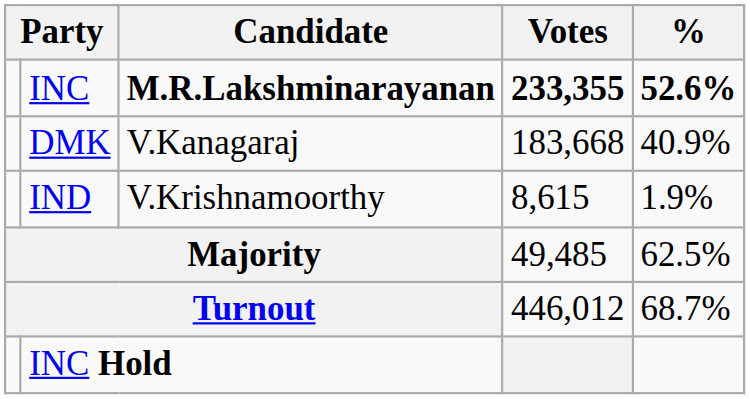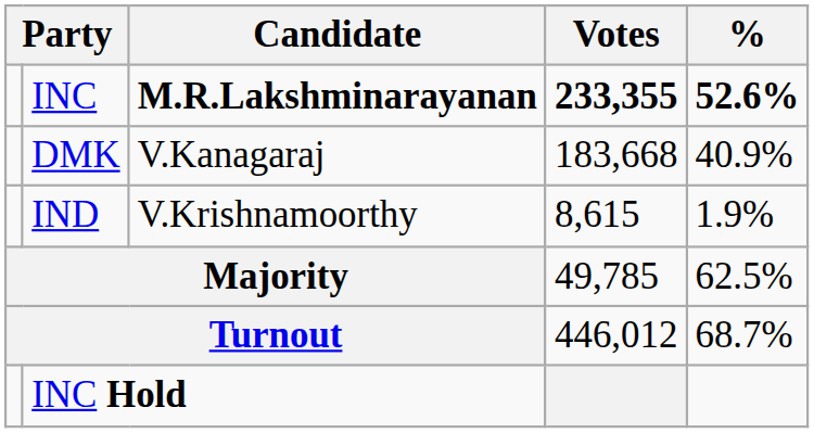Majority | Votes: 49,485 -> 49,785
